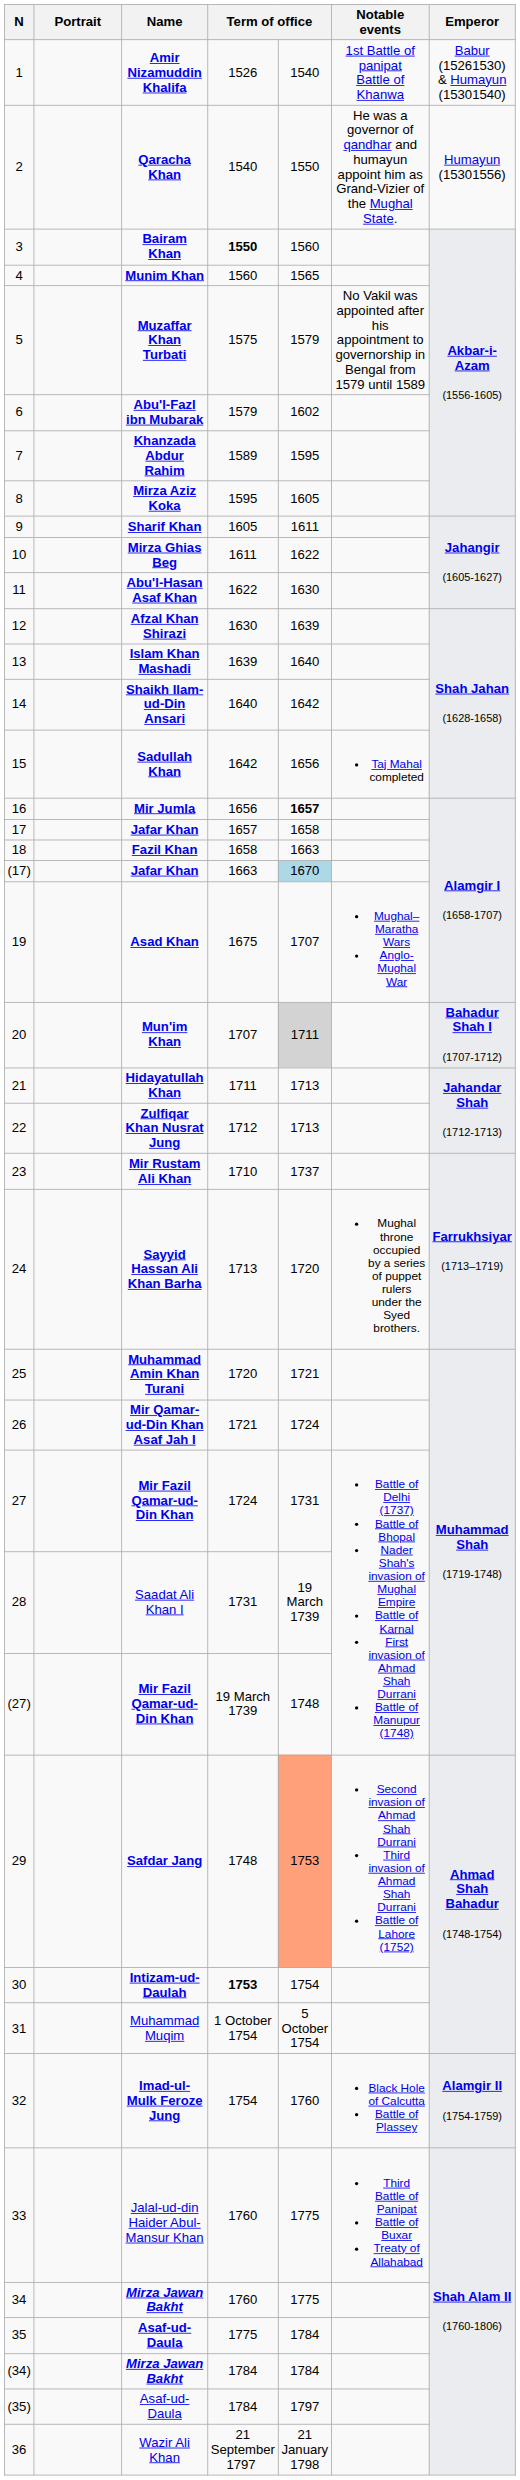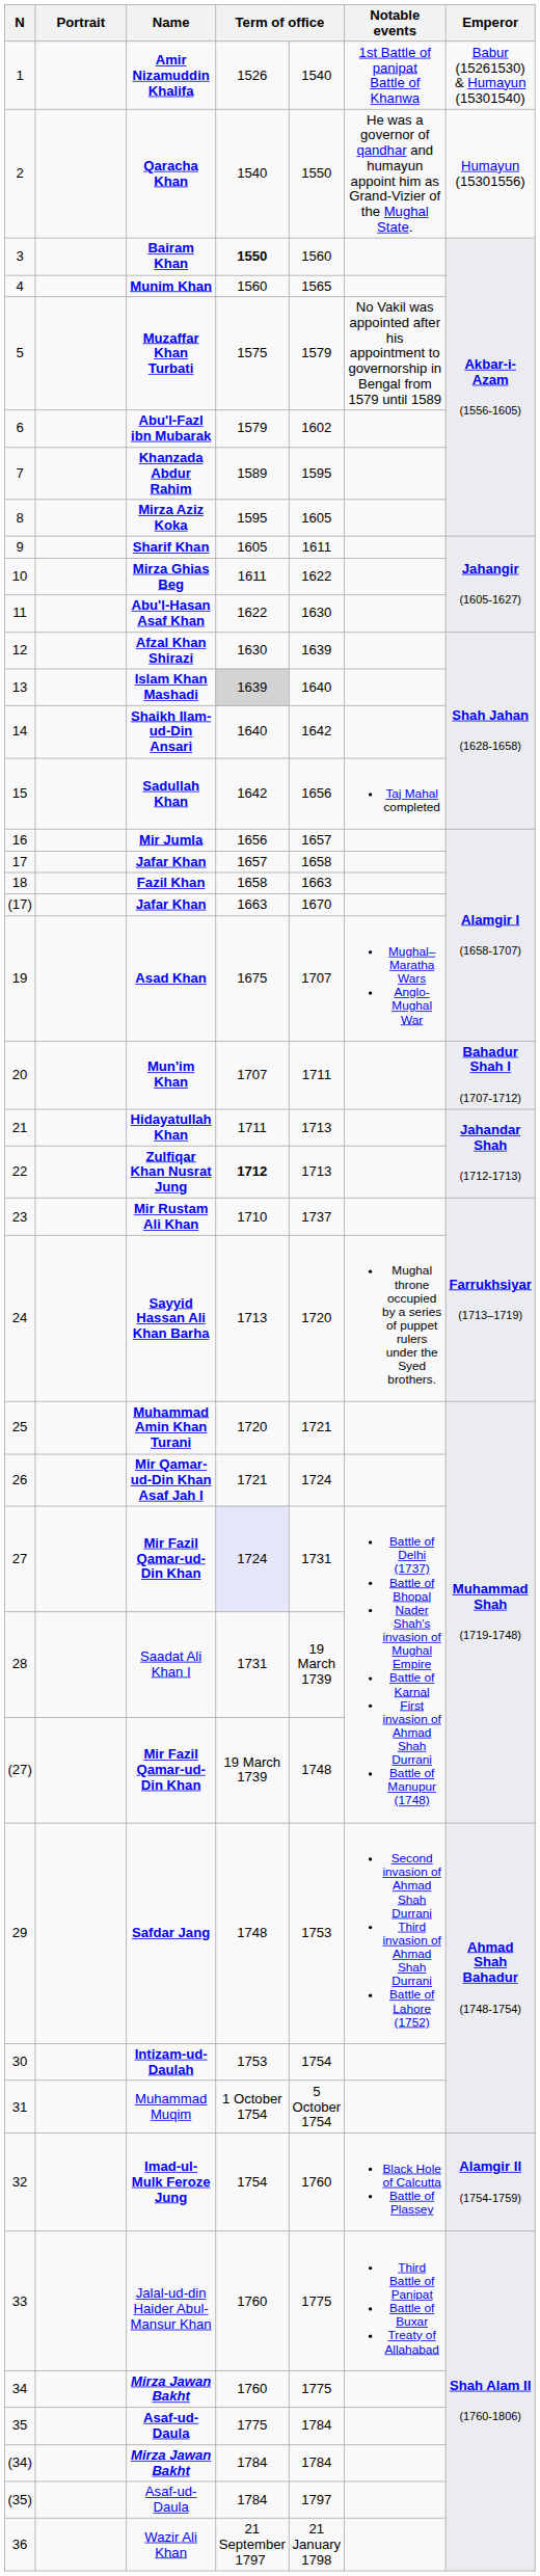Islam Khan Mashadi | column 4: no background -> lightgrey background
Mir Jumla | column 5: bold -> normal
(17) / Jafar Khan | column 5: lightblue background -> no background
Mun'im Khan | column 5: lightgrey background -> no background
Zulfiqar Khan Nusrat Jung | column 4: normal -> bold
27 / Mir Fazil Qamar-ud-Din Khan | column 4: no background -> lavender background
Safdar Jang | column 5: lightsalmon background -> no background
Intizam-ud-Daulah | column 4: bold -> normal
